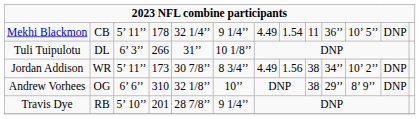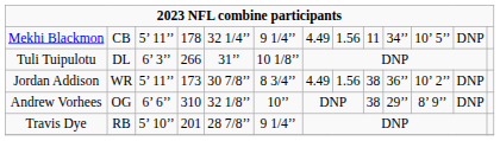Mekhi Blackmon | column 8: 1.54 -> 1.56
Mekhi Blackmon | column 10: 36’’ -> 34’’
Jordan Addison | column 10: 34’’ -> 36’’
